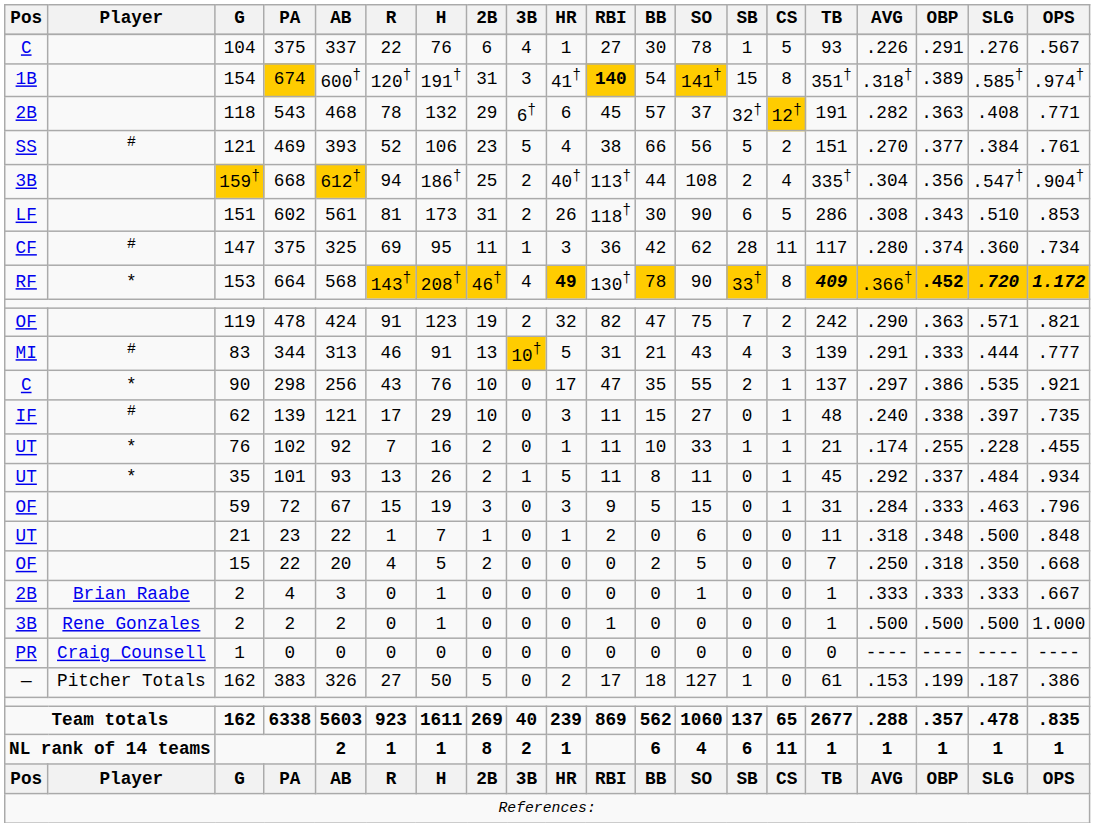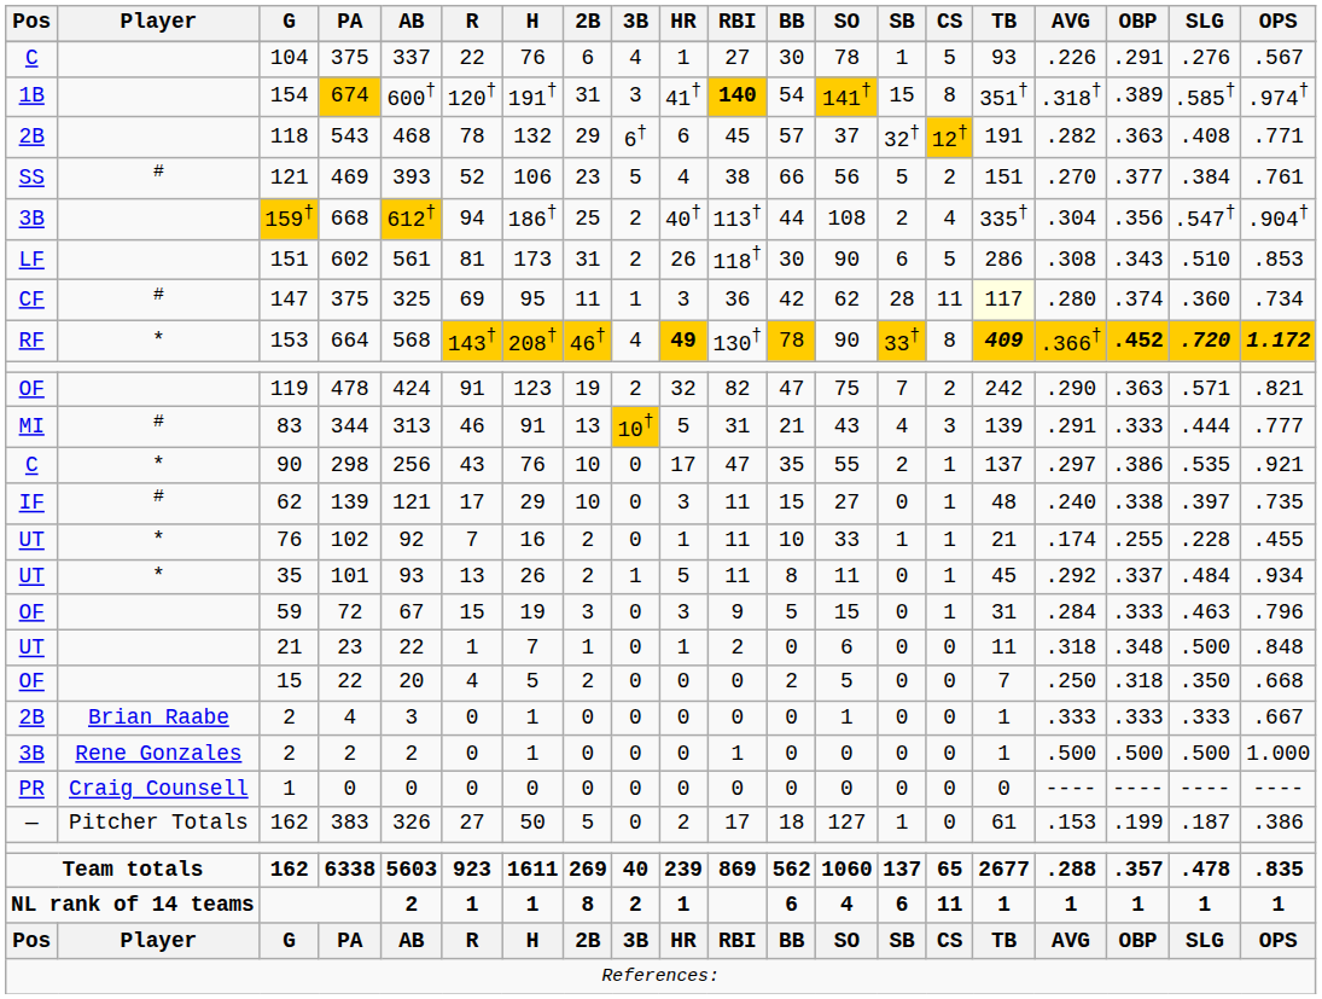CF / 375 | TB: no background -> lightyellow background
